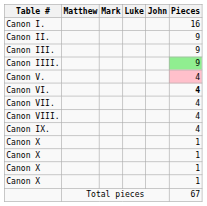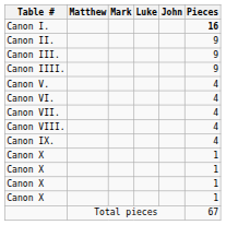Canon I. | Pieces: normal -> bold
Canon IIII. | Pieces: lightgreen background -> no background
Canon V. | Pieces: pink background -> no background
Canon VI. | Pieces: bold -> normal
